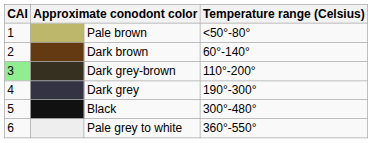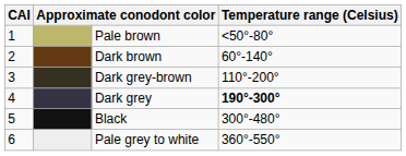Dark grey-brown | CAI: lightgreen background -> no background
Dark grey | Temperature range (Celsius): normal -> bold
